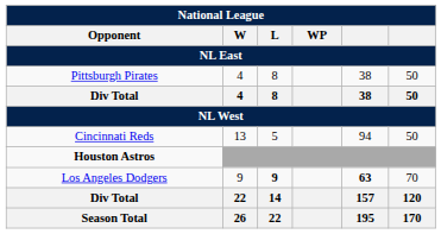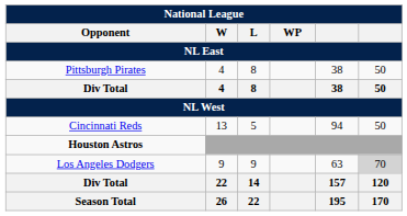Los Angeles Dodgers | L: bold -> normal
Los Angeles Dodgers | column 5: bold -> normal
Los Angeles Dodgers | column 6: no background -> lightgrey background
